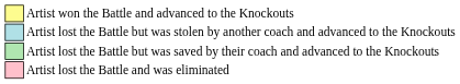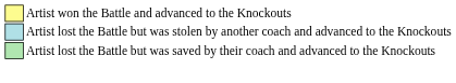- row: Artist lost the Battle and was eliminated
